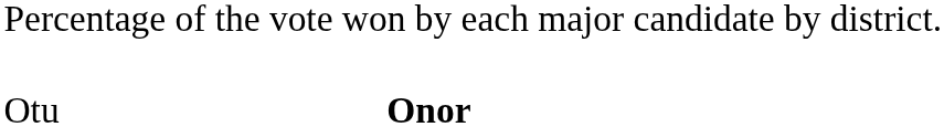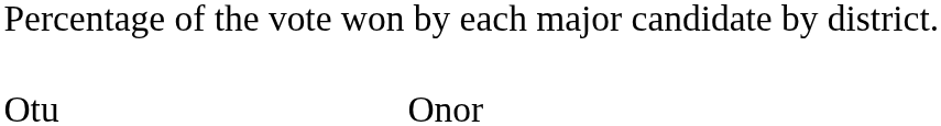Otu | column 2: bold -> normal
